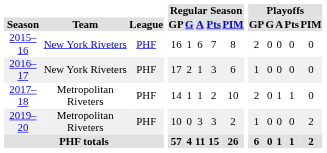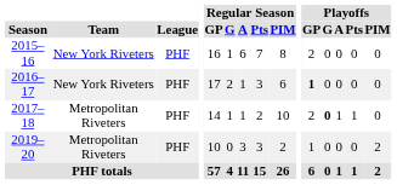2016–17 | Playoffs / GP: normal -> bold
2017–18 | Playoffs / G: normal -> bold
